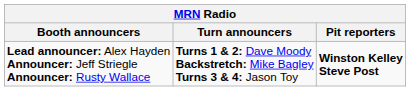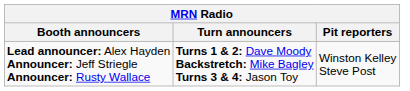row 3 | Pit reporters: bold -> normal
